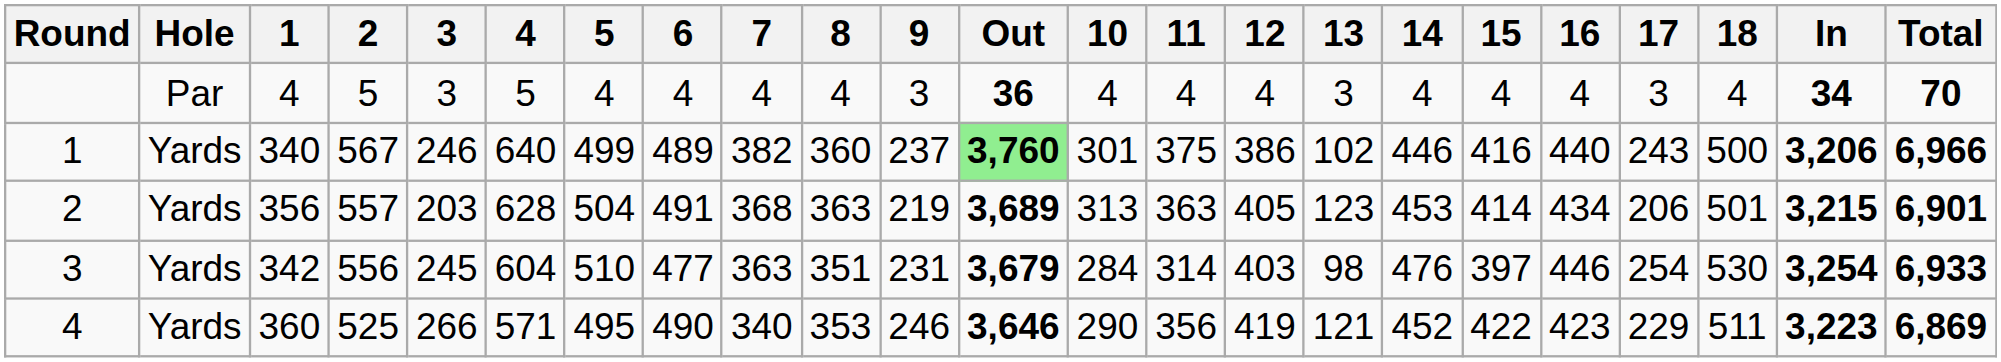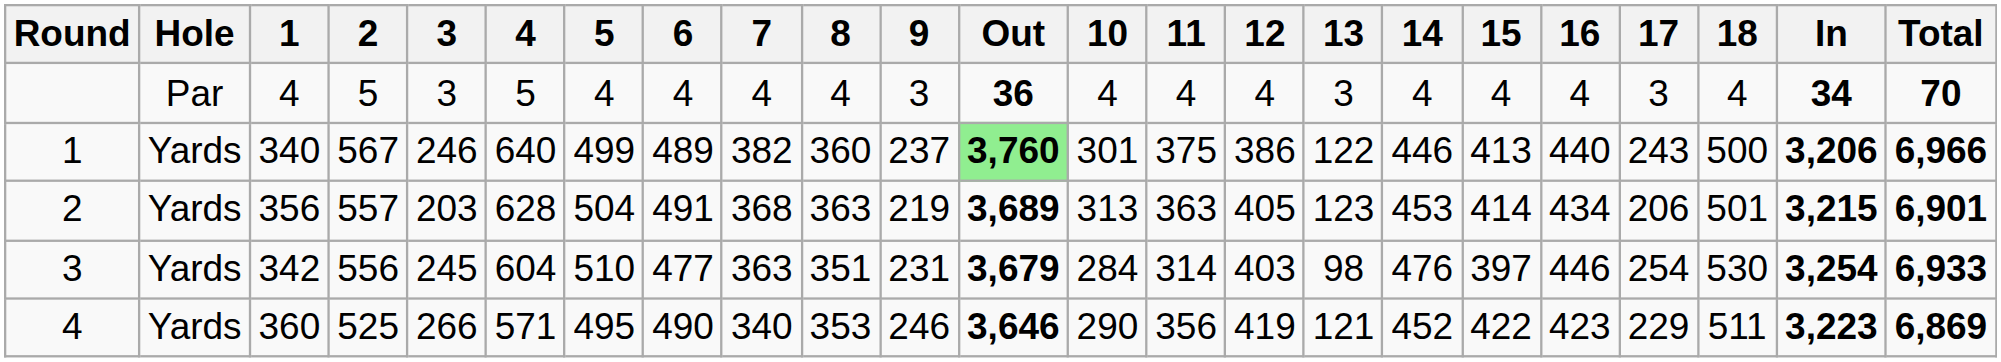row 3 | 13: 102 -> 122
row 3 | 15: 416 -> 413
